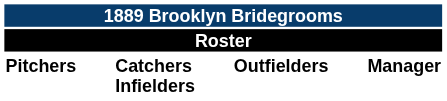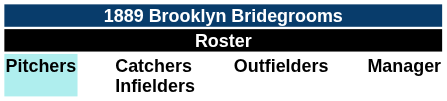Pitchers | column 1: no background -> paleturquoise background
